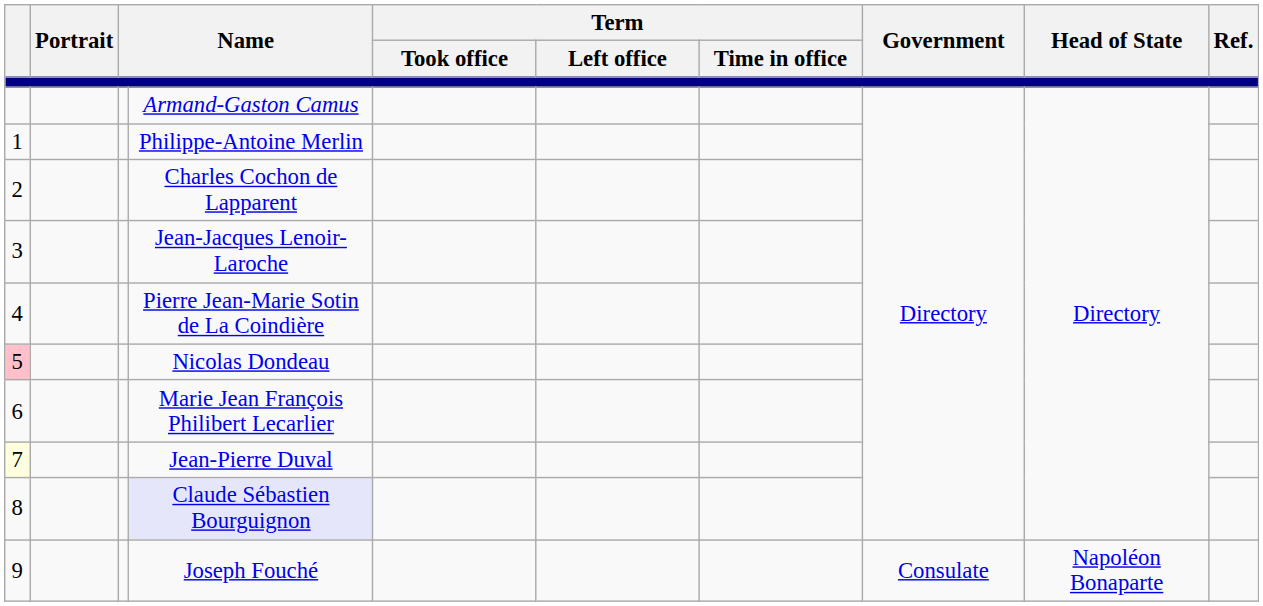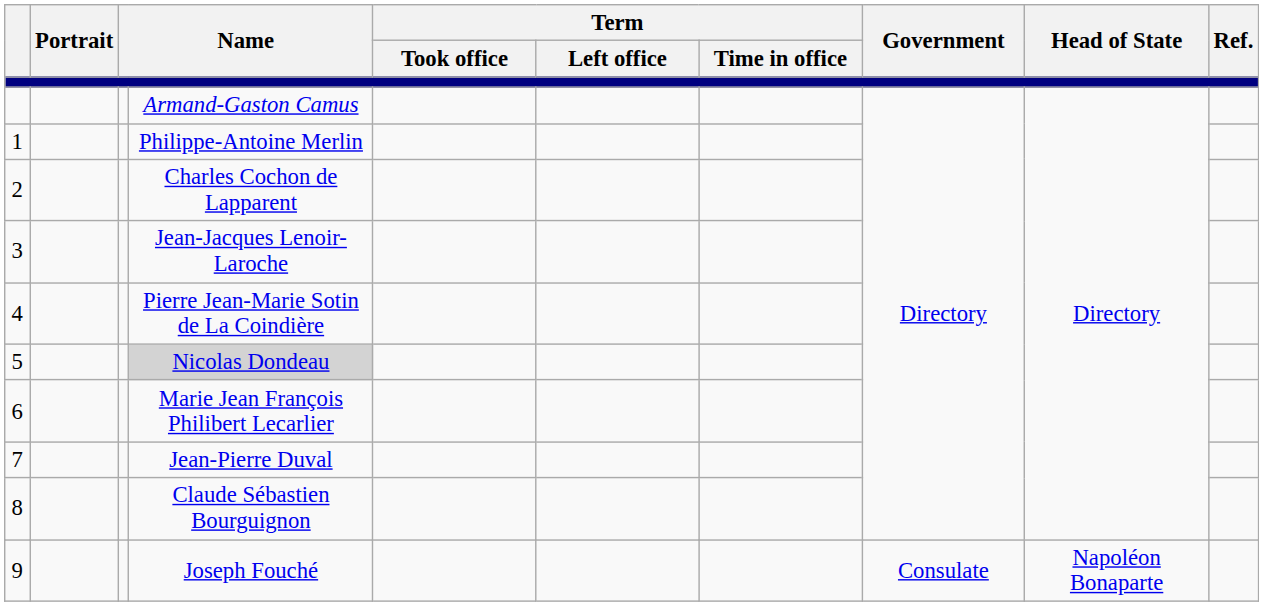Nicolas Dondeau | column 1: pink background -> no background
Nicolas Dondeau | column 4: no background -> lightgrey background
Jean-Pierre Duval | column 1: lightyellow background -> no background
Claude Sébastien Bourguignon | column 4: lavender background -> no background
